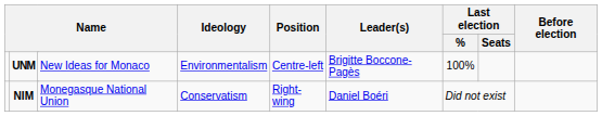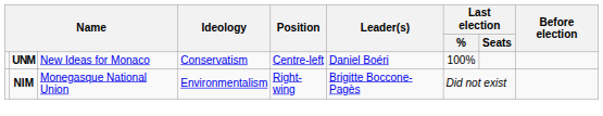UNM | Ideology: Environmentalism -> Conservatism
UNM | Leader(s): Brigitte Boccone-Pagès -> Daniel Boéri
NIM | Ideology: Conservatism -> Environmentalism
NIM | Leader(s): Daniel Boéri -> Brigitte Boccone-Pagès
